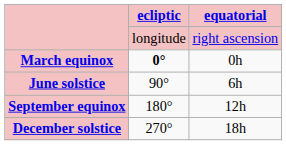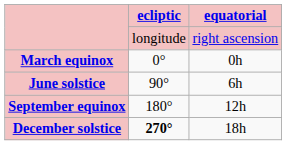March equinox | ecliptic: bold -> normal
December solstice | ecliptic: normal -> bold
